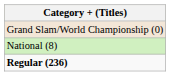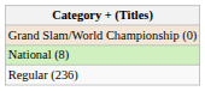row 4 | column 1: bold -> normal
